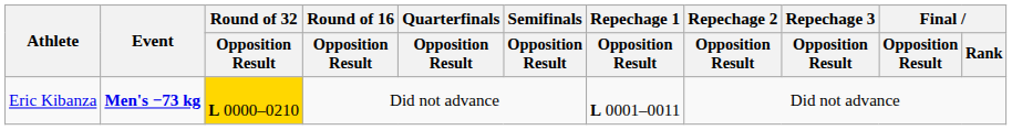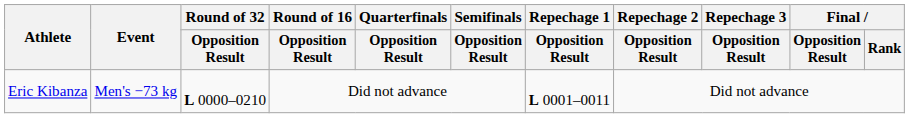Eric Kibanza | Event: bold -> normal
Eric Kibanza | Round of 32 / Opposition Result: gold background -> no background
